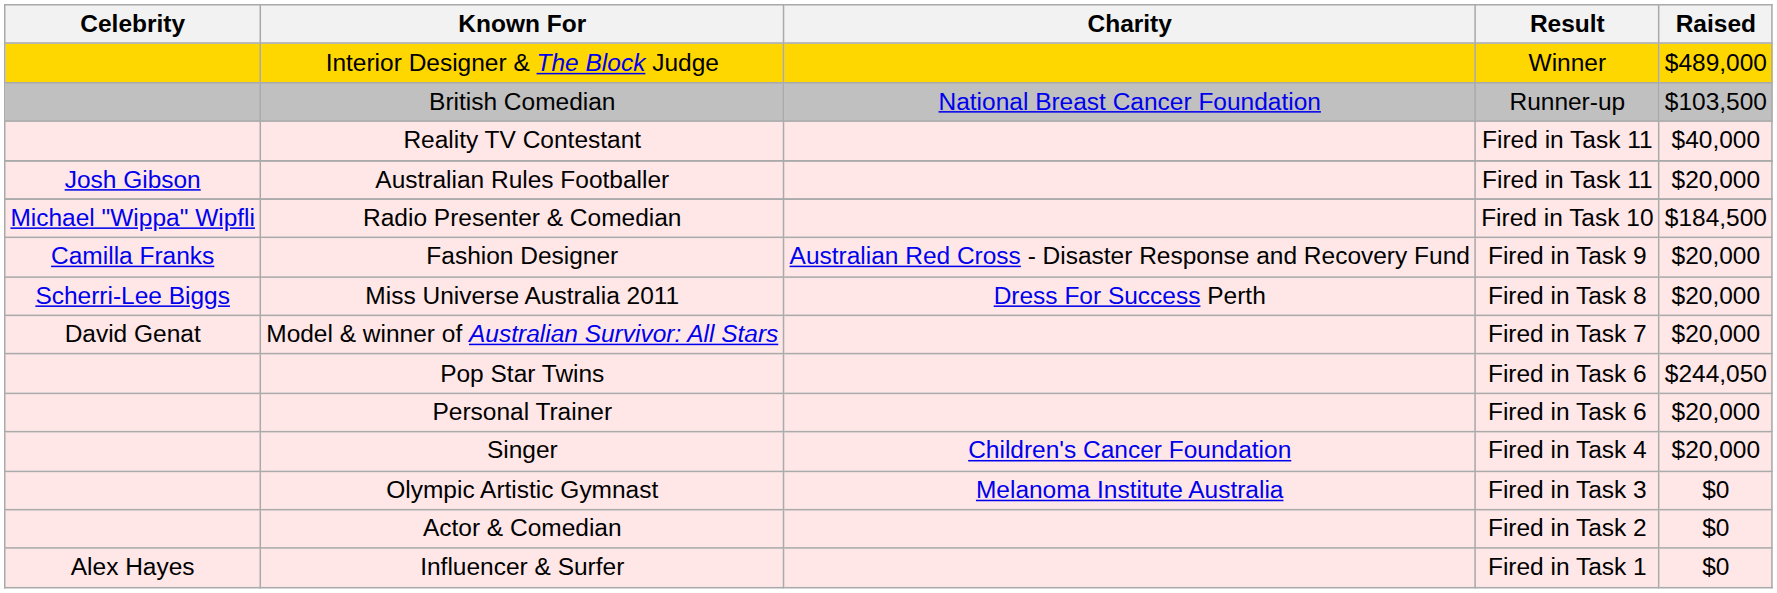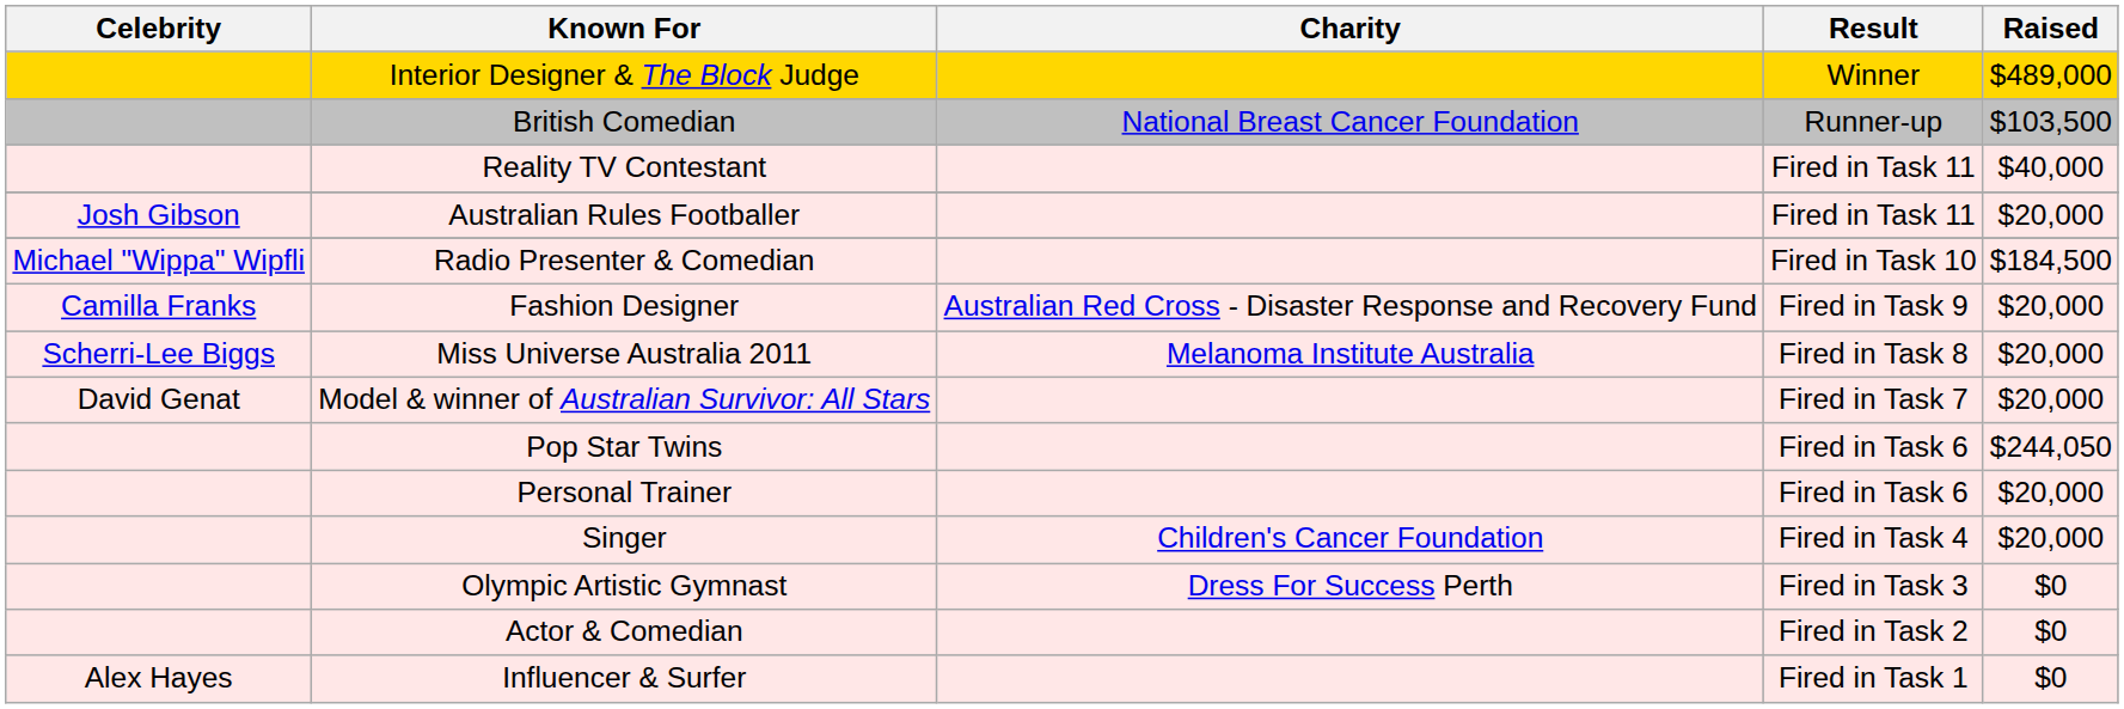Miss Universe Australia 2011 | Charity: Dress For Success Perth -> Melanoma Institute Australia
Olympic Artistic Gymnast | Charity: Melanoma Institute Australia -> Dress For Success Perth
